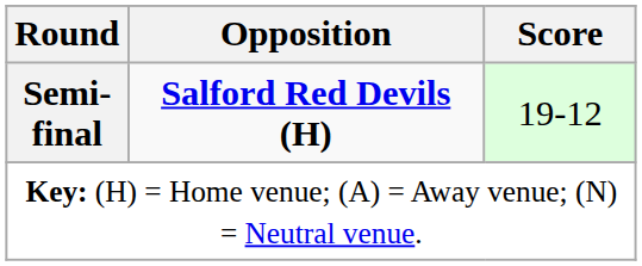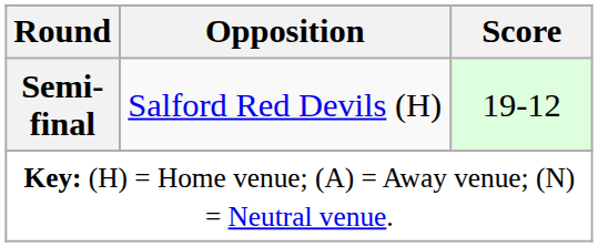Semi-final | Opposition: bold -> normal
